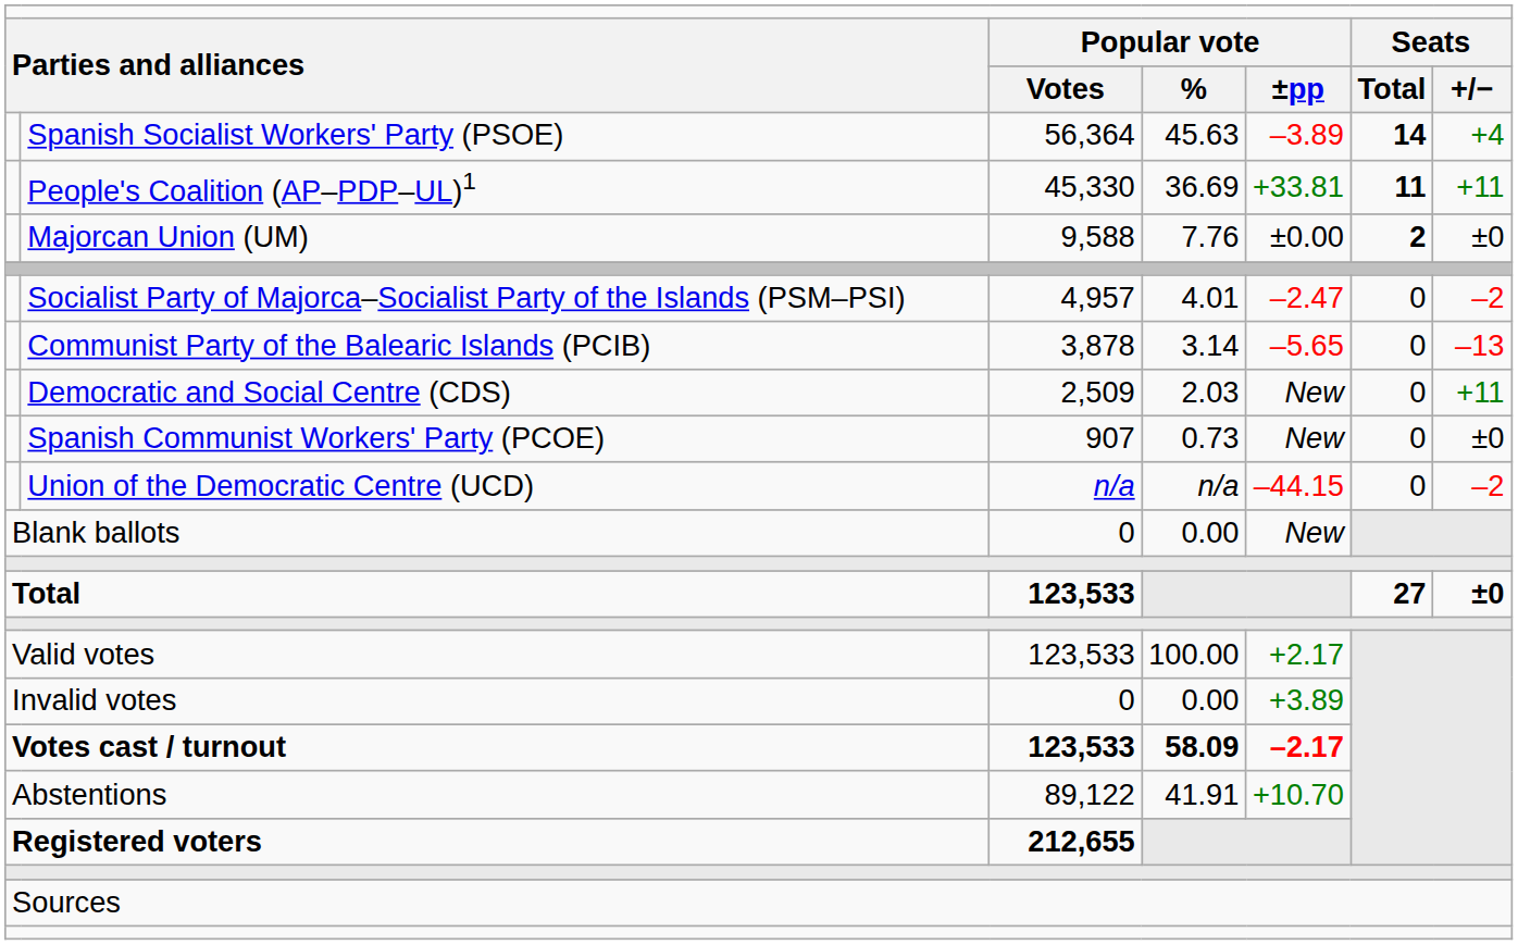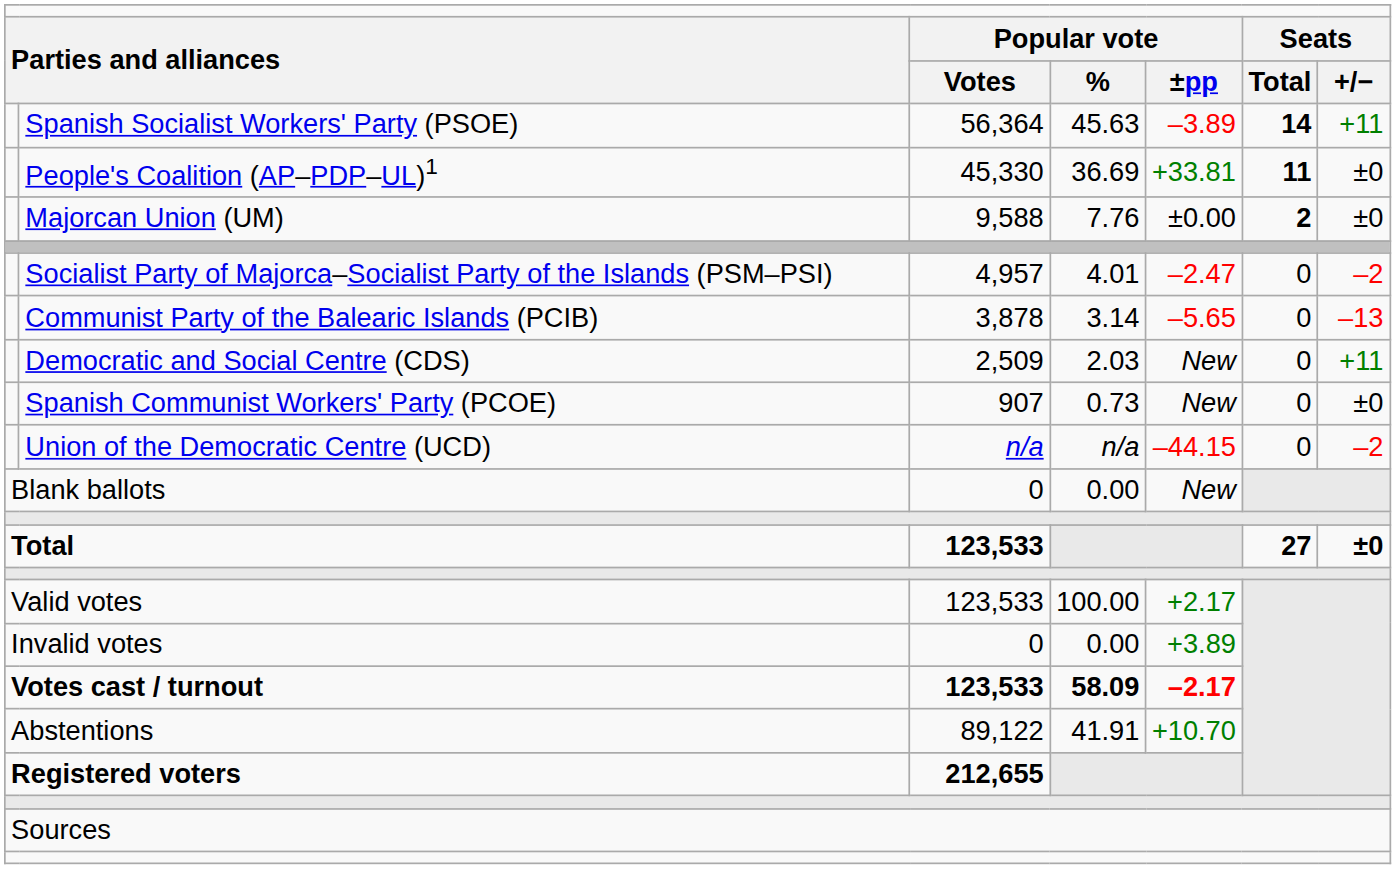Spanish Socialist Workers' Party (PSOE) | column 7: +4 -> +11
People's Coalition (AP–PDP–UL)1 | column 7: +11 -> ±0
